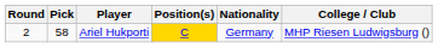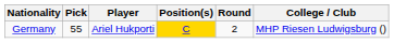columns swapped: Round <-> Nationality
Ariel Hukporti | Pick: 58 -> 55
